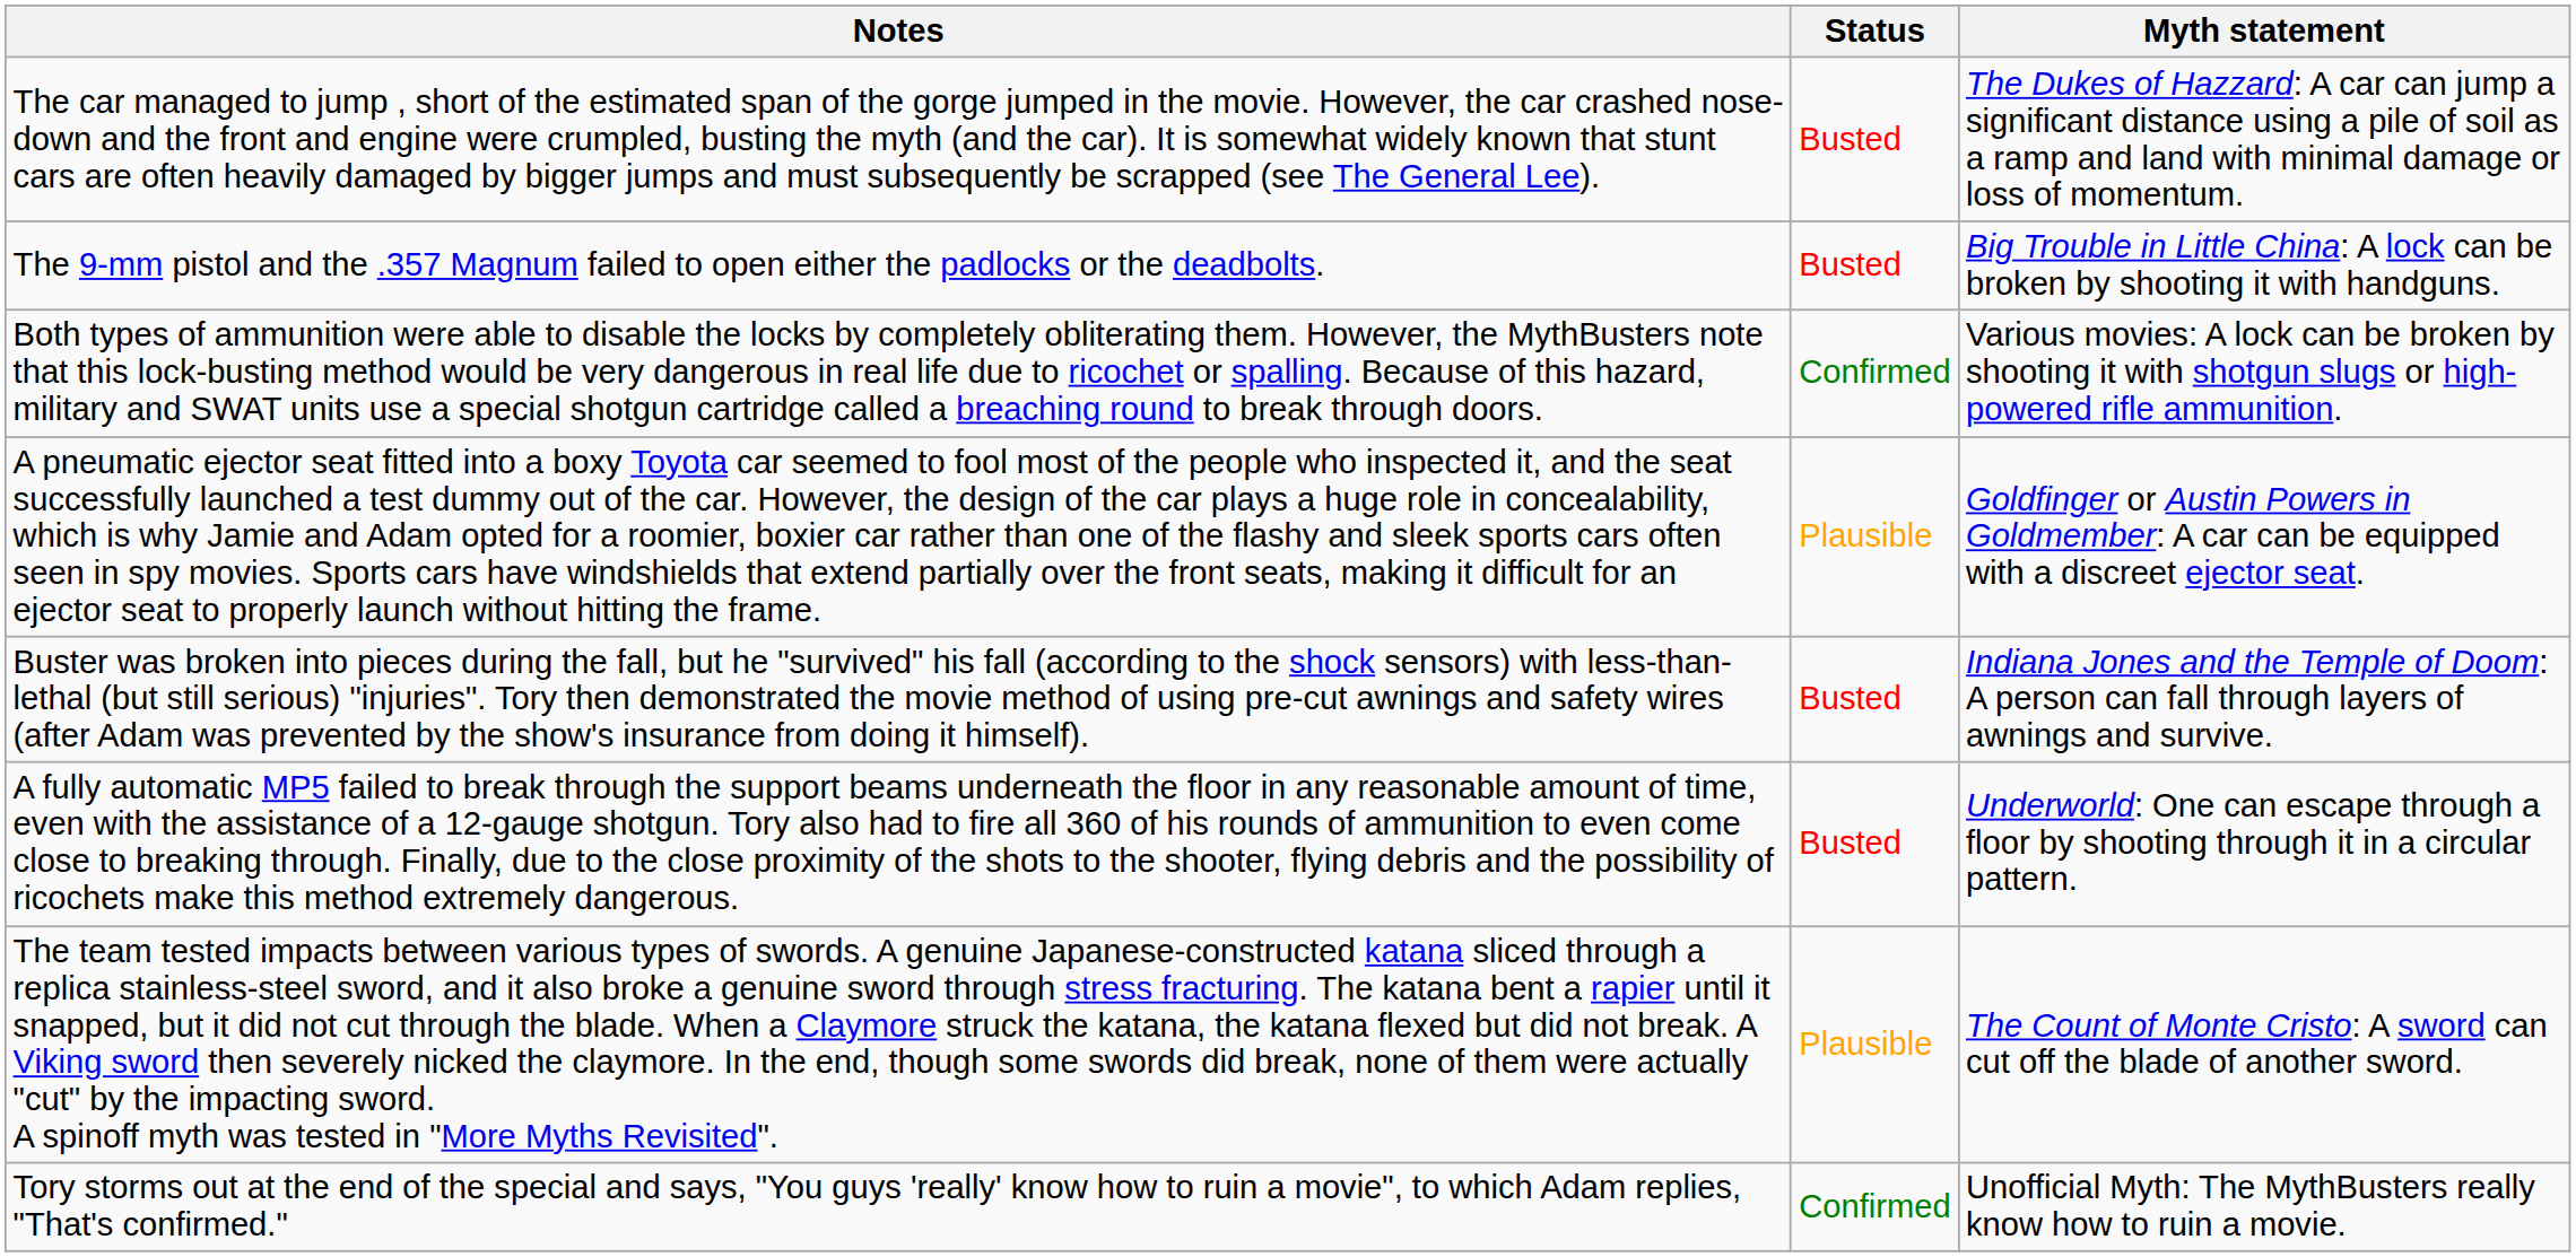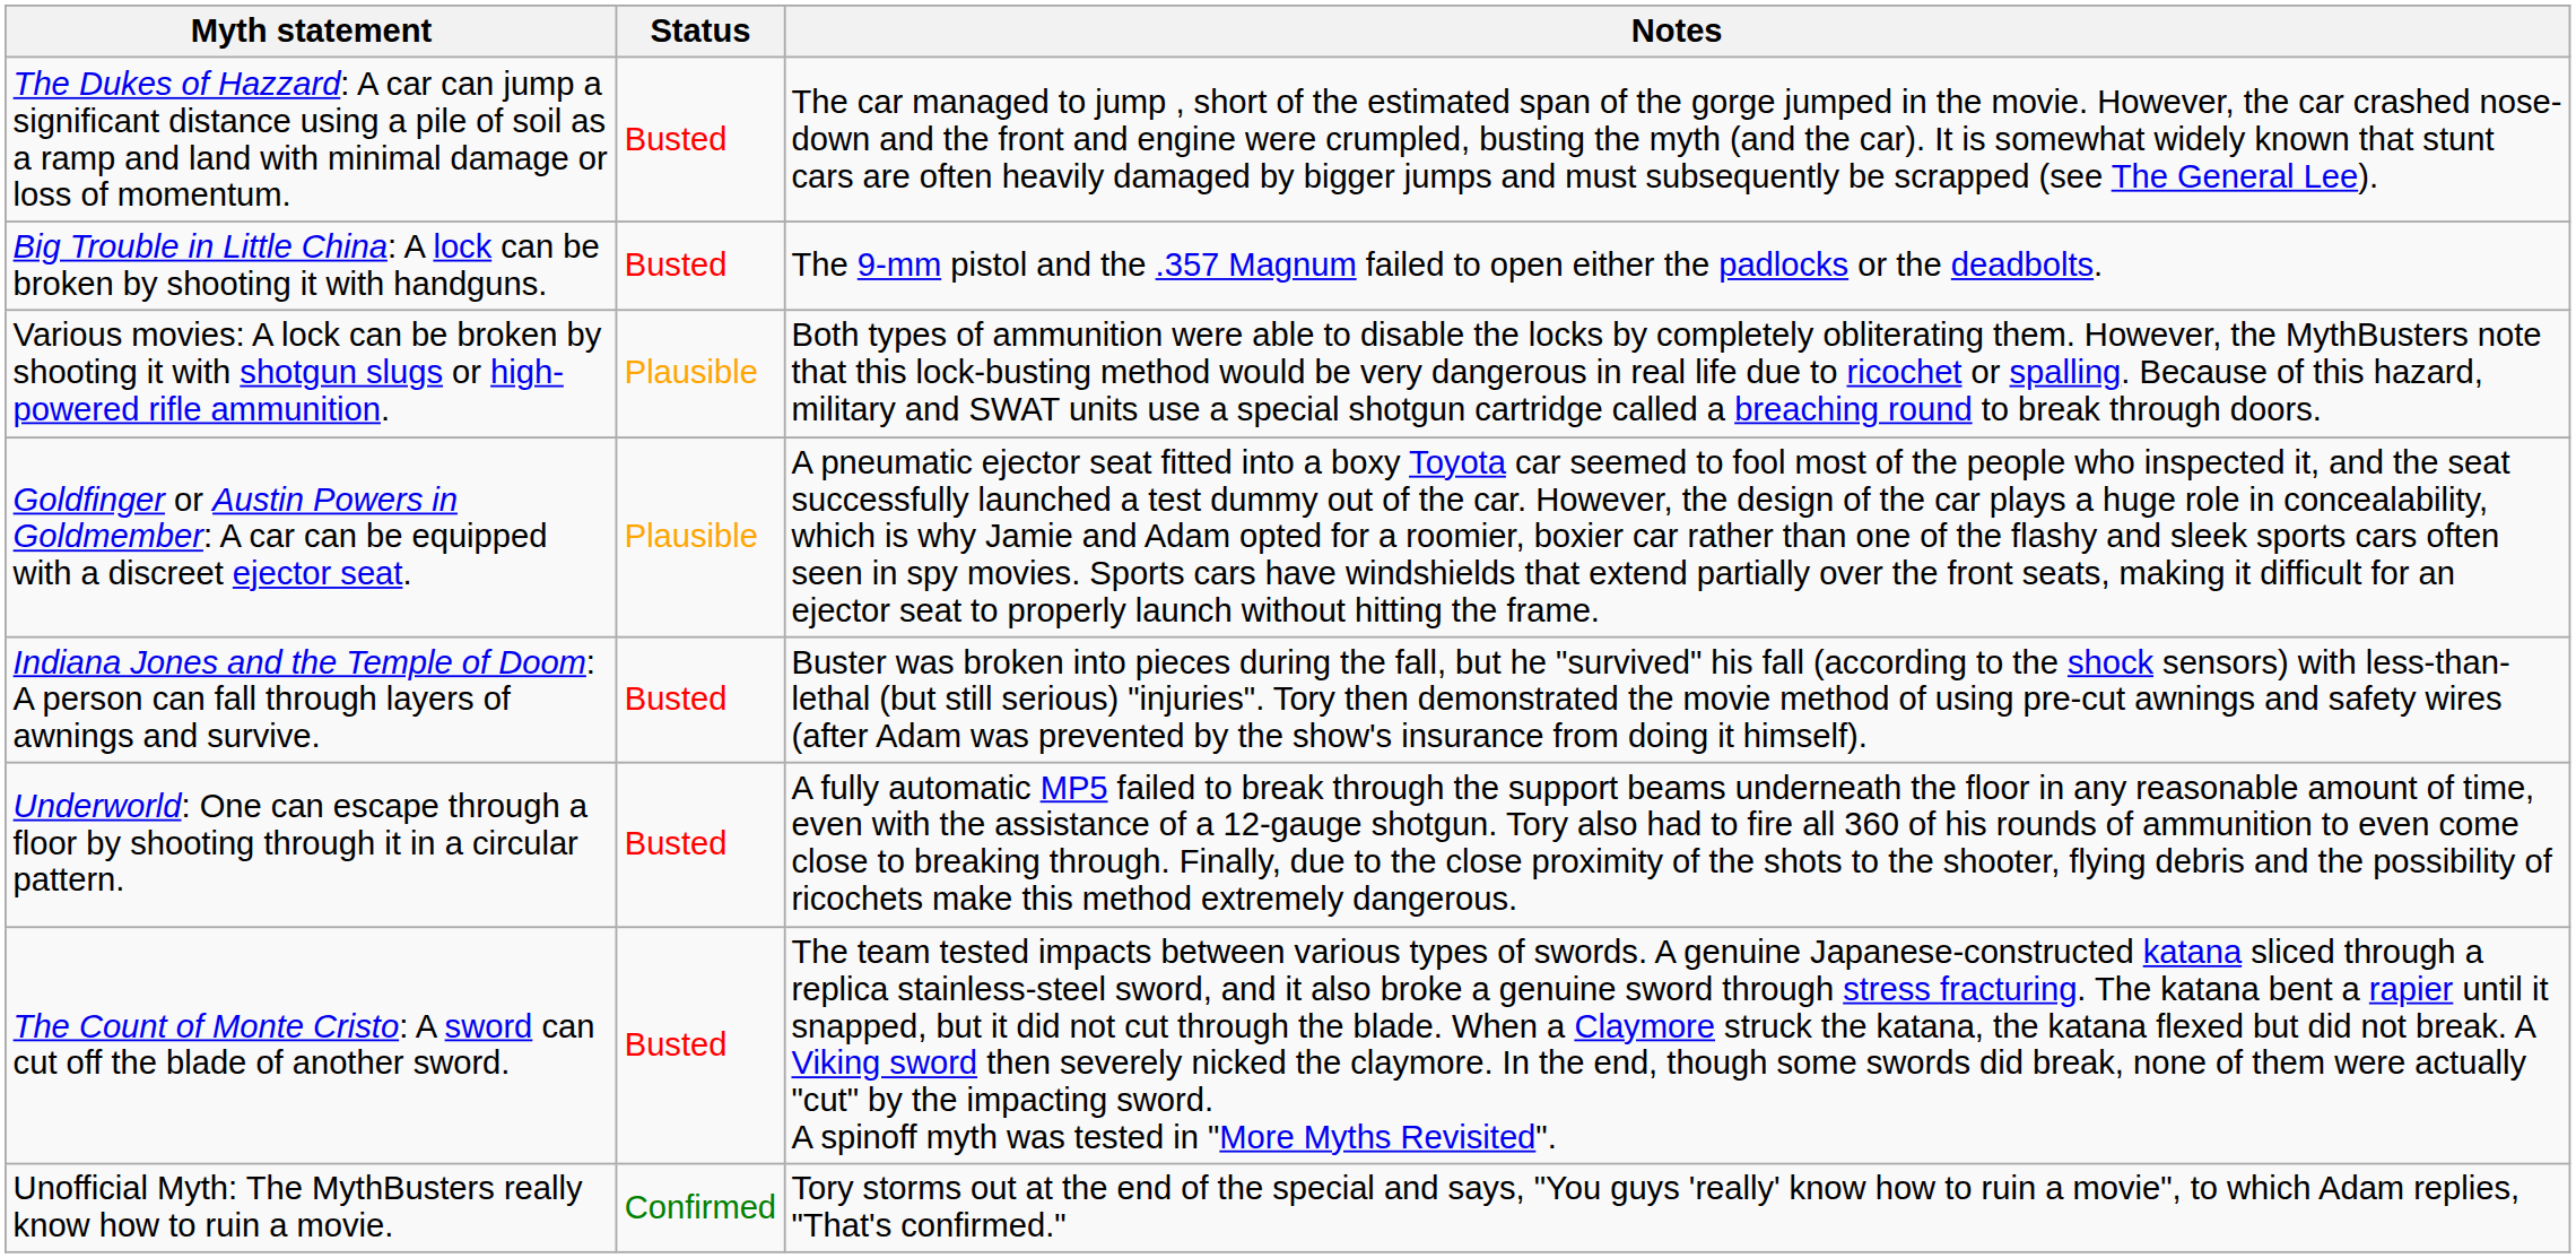columns swapped: Myth statement <-> Notes
row 4 | Status: Confirmed -> Plausible
row 8 | Status: Plausible -> Busted
